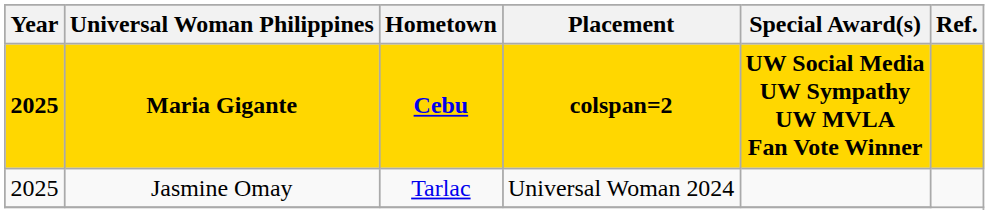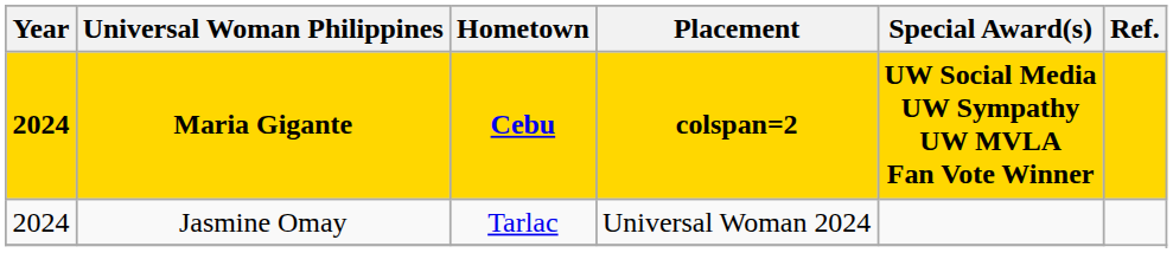Maria Gigante | Year: 2025 -> 2024
Jasmine Omay | Year: 2025 -> 2024
